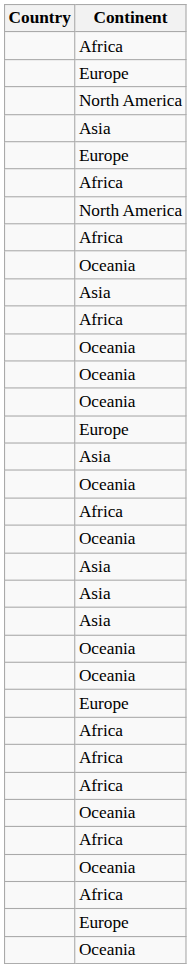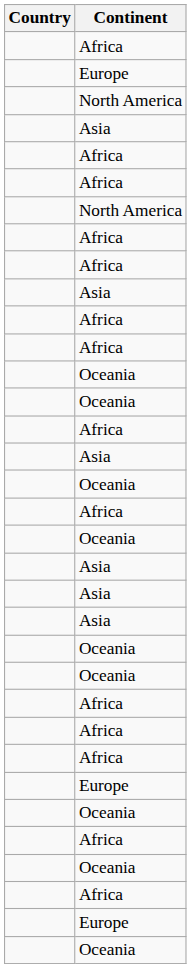row 6 | Continent: Europe -> Africa
row 10 | Continent: Oceania -> Africa
row 13 | Continent: Oceania -> Africa
row 16 | Continent: Europe -> Africa
row 26 | Continent: Europe -> Africa
row 29 | Continent: Africa -> Europe
